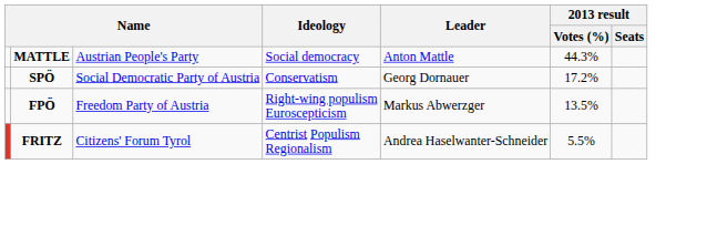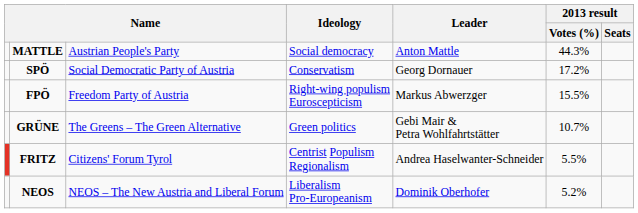FPÖ | 2013 result / Votes (%): 13.5% -> 15.5%
+ row: GRÜNE | The Greens – The Green Alternative | Green politics | Gebi Mair & Petra Wohlfahrtstätter | 10.7%
+ row: NEOS | NEOS – The New Austria and Liberal Forum | Liberalism Pro-Europeanism | Dominik Oberhofer | 5.2%
